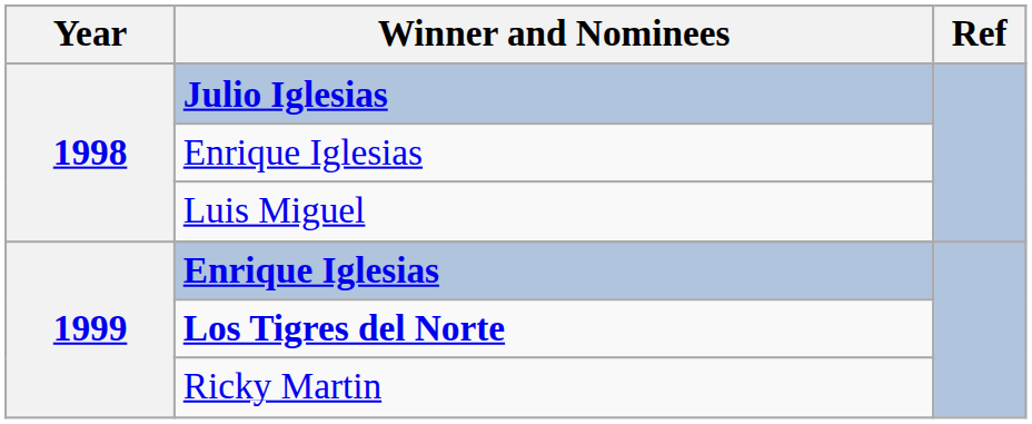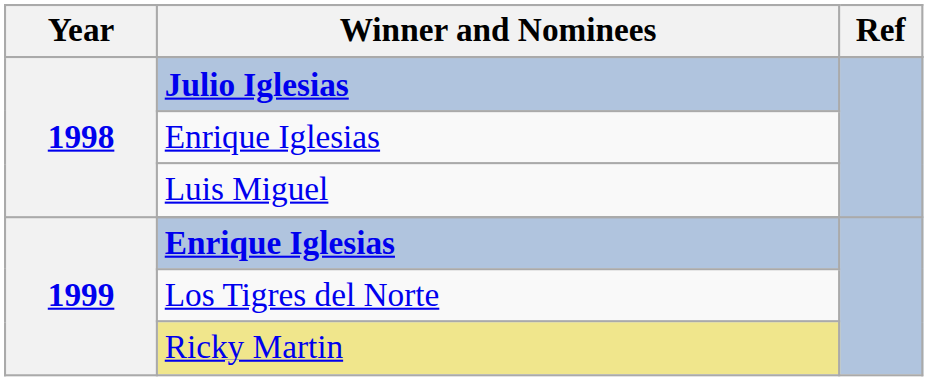Los Tigres del Norte | Winner and Nominees: bold -> normal
Ricky Martin | Winner and Nominees: no background -> khaki background
